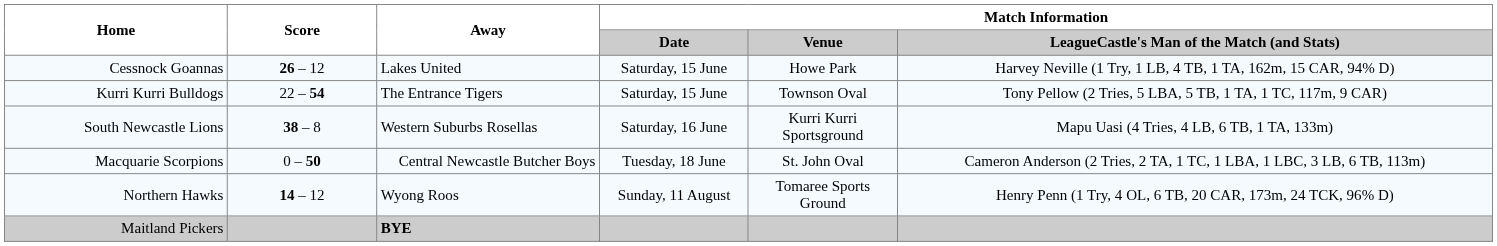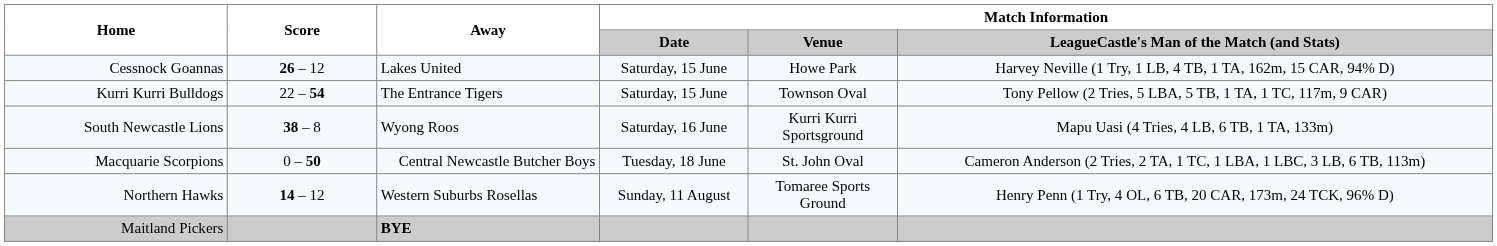South Newcastle Lions | Away: Western Suburbs Rosellas -> Wyong Roos
Northern Hawks | Away: Wyong Roos -> Western Suburbs Rosellas
